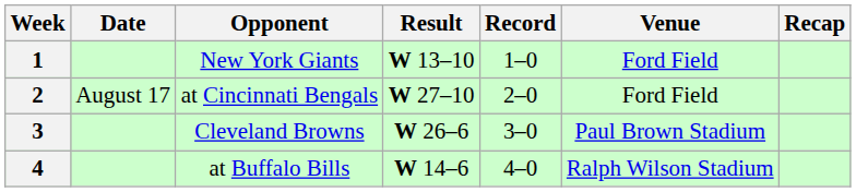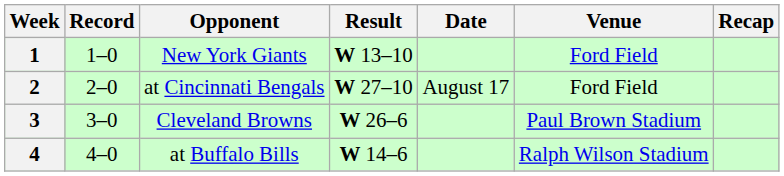columns swapped: Date <-> Record
